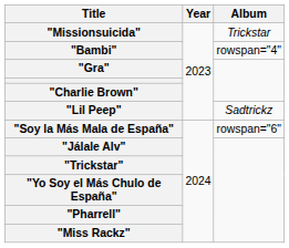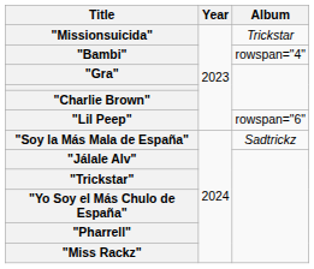"Lil Peep" | Album: Sadtrickz -> rowspan="6"
"Soy la Más Mala de España" | Album: rowspan="6" -> Sadtrickz
